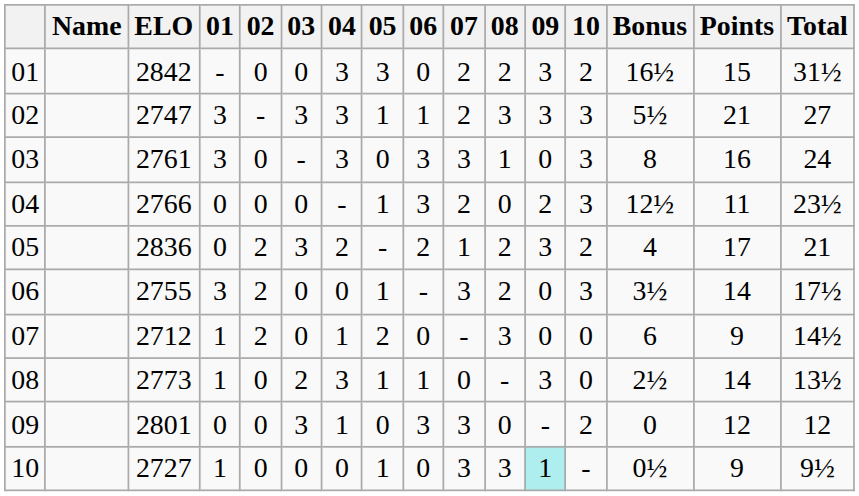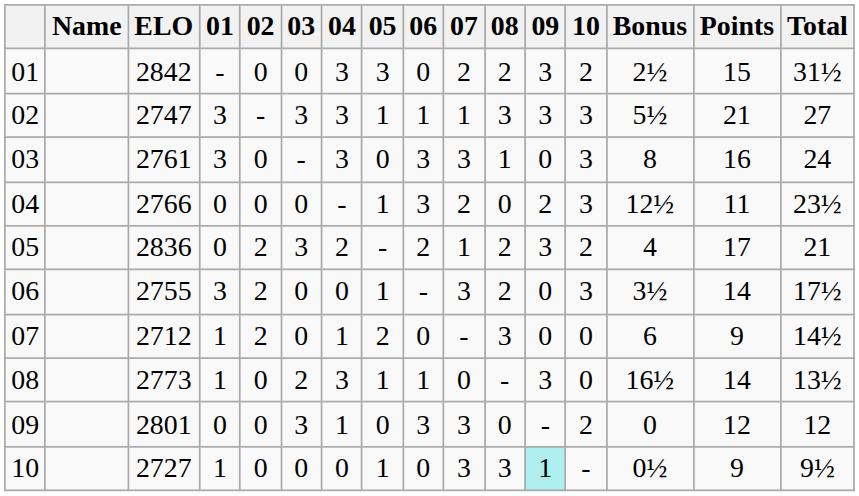row 2 | Bonus: 16½ -> 2½
row 3 | 07: 2 -> 1
row 9 | Bonus: 2½ -> 16½
